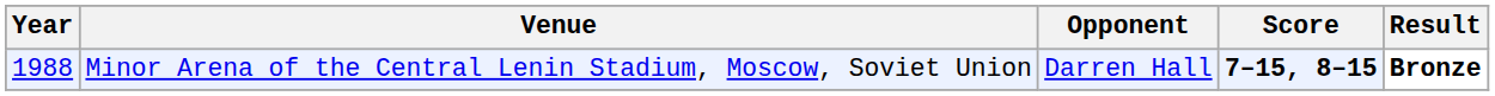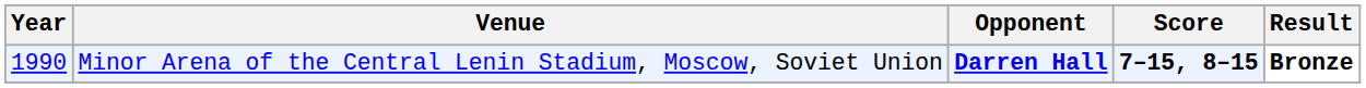row 2 | Year: 1988 -> 1990
row 2 | Opponent: normal -> bold
